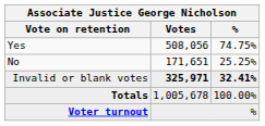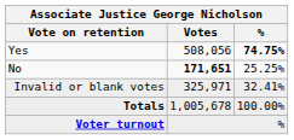Yes | %: normal -> bold
No | Votes: normal -> bold
Invalid or blank votes | Votes: bold -> normal
Invalid or blank votes | %: bold -> normal
